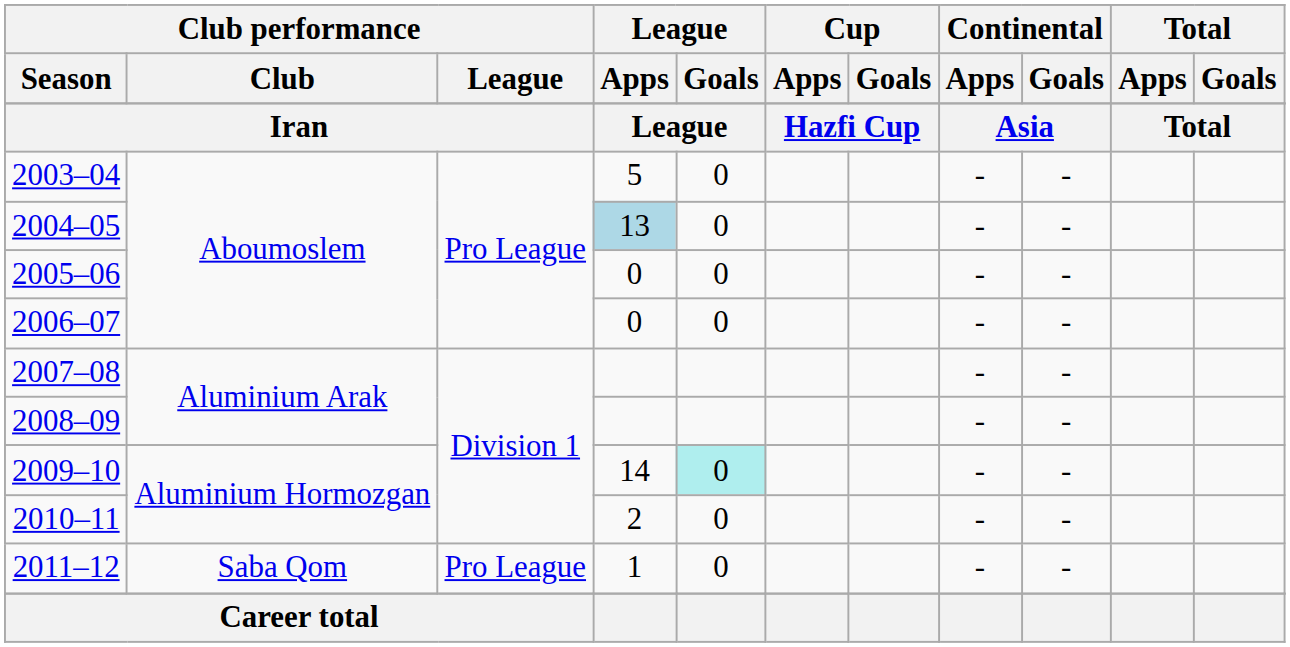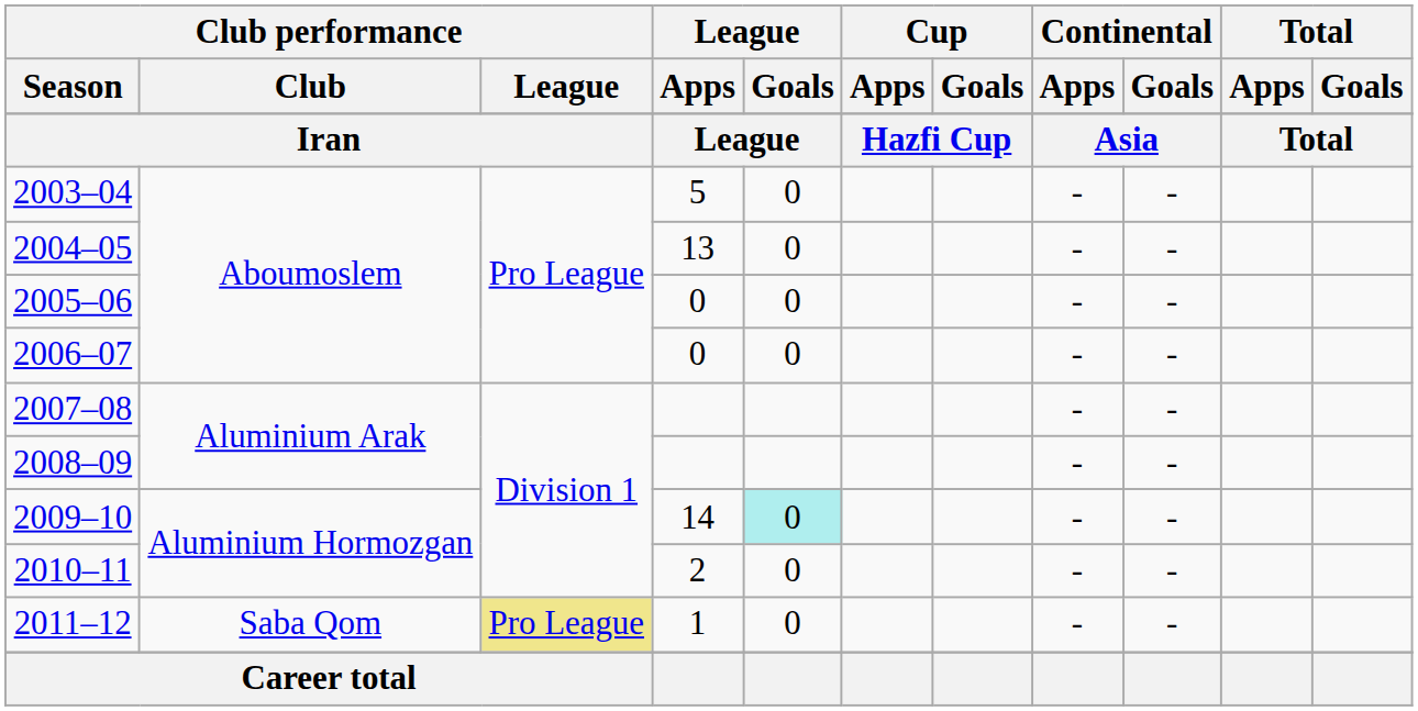2004–05 | League / Apps: lightblue background -> no background
2011–12 | Club performance / League: no background -> khaki background
